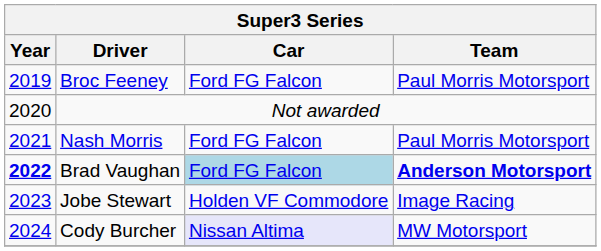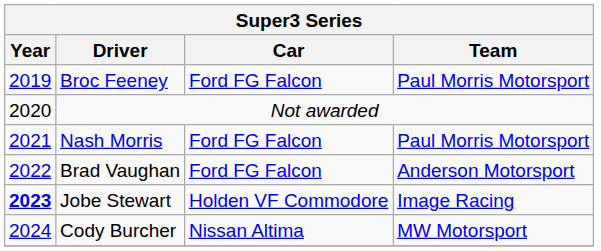Brad Vaughan | Year: bold -> normal
Brad Vaughan | Car: lightblue background -> no background
Brad Vaughan | Team: bold -> normal
Jobe Stewart | Year: normal -> bold
Cody Burcher | Car: lavender background -> no background
